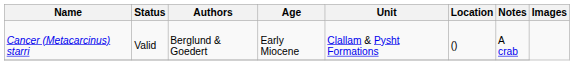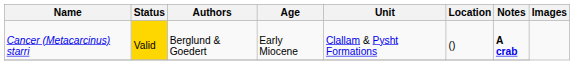Cancer (Metacarcinus) starri | Status: no background -> gold background
Cancer (Metacarcinus) starri | Notes: normal -> bold
